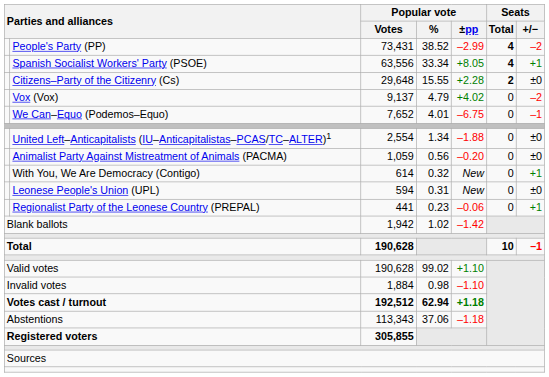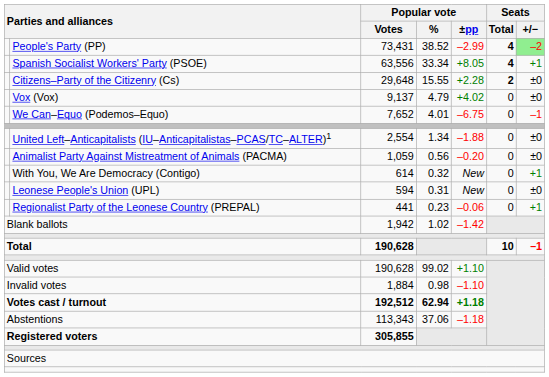People's Party (PP) | Seats / +/−: no background -> lightgreen background
Vox (Vox) | Seats / +/−: –2 -> ±0
